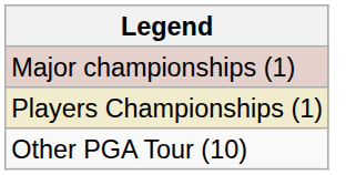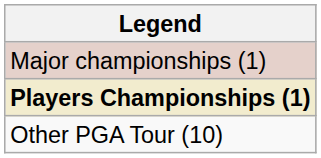row 3 | column 1: normal -> bold
